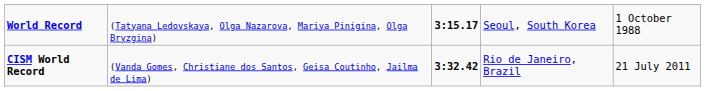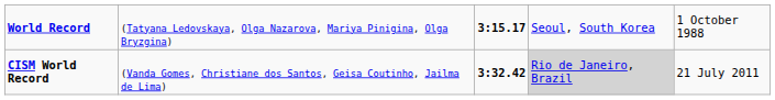CISM World Record | column 4: no background -> lightgrey background
